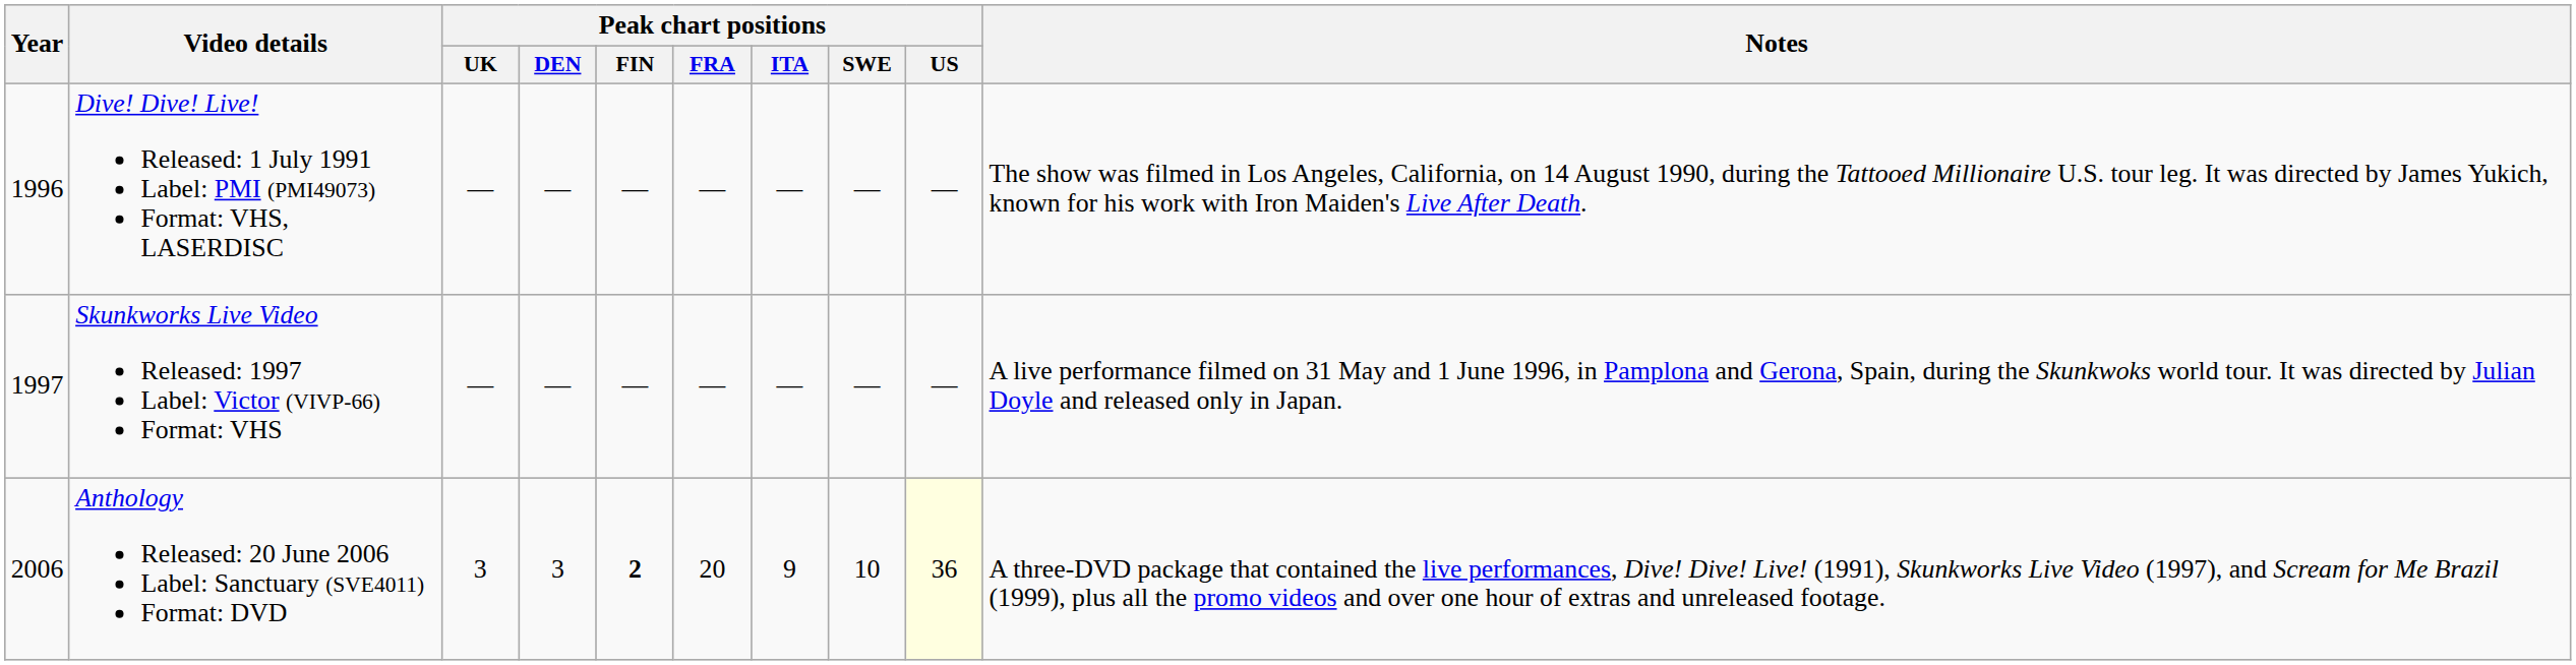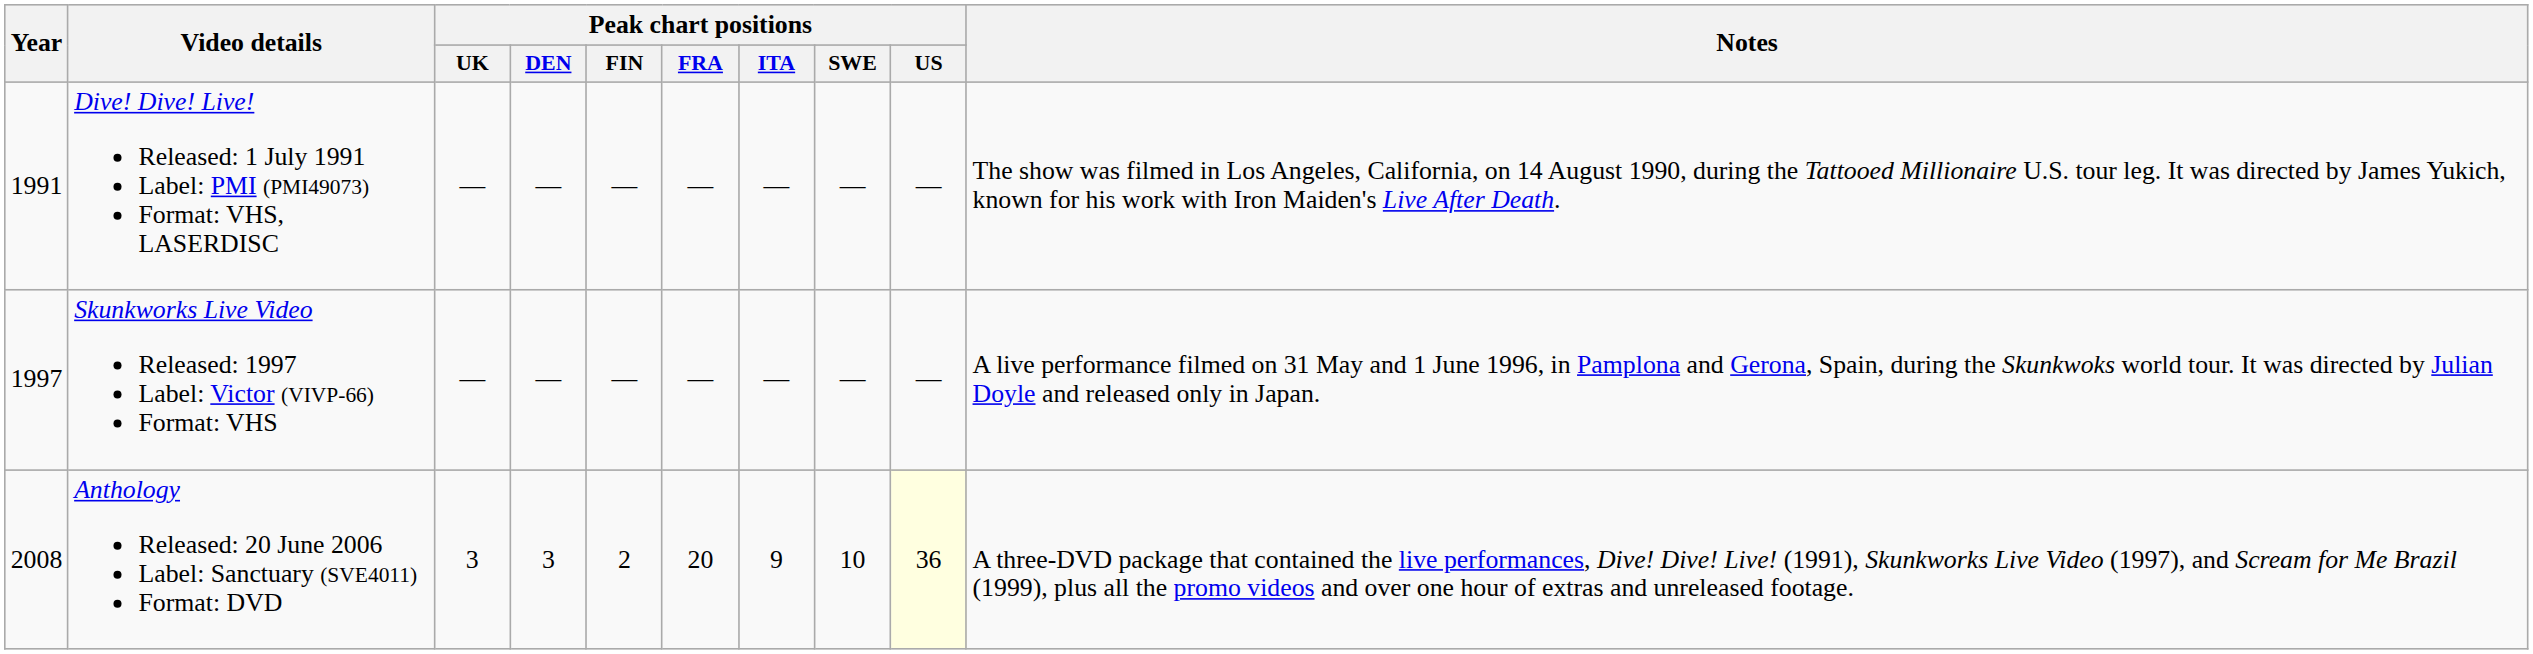row 3 | Year: 1996 -> 1991
row 5 | Year: 2006 -> 2008
row 5 | Peak chart positions / FIN: bold -> normal
